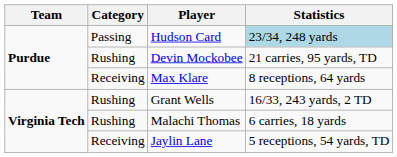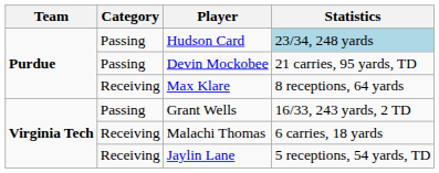Devin Mockobee | Category: Rushing -> Passing
Grant Wells | Category: Rushing -> Passing
Malachi Thomas | Category: Rushing -> Receiving
